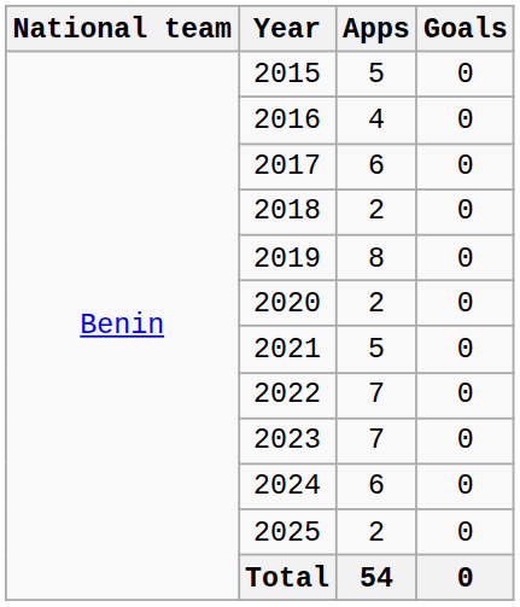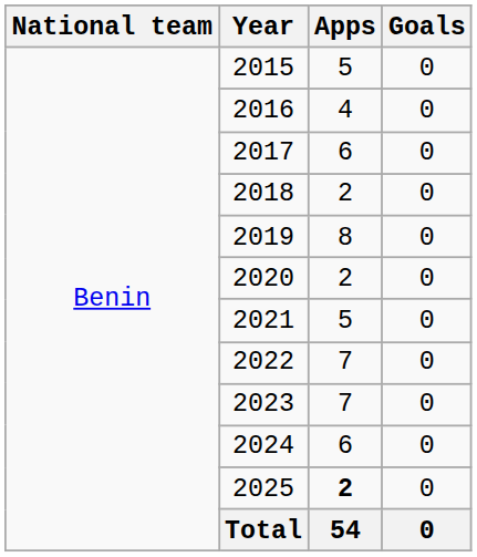2025 | Apps: normal -> bold
